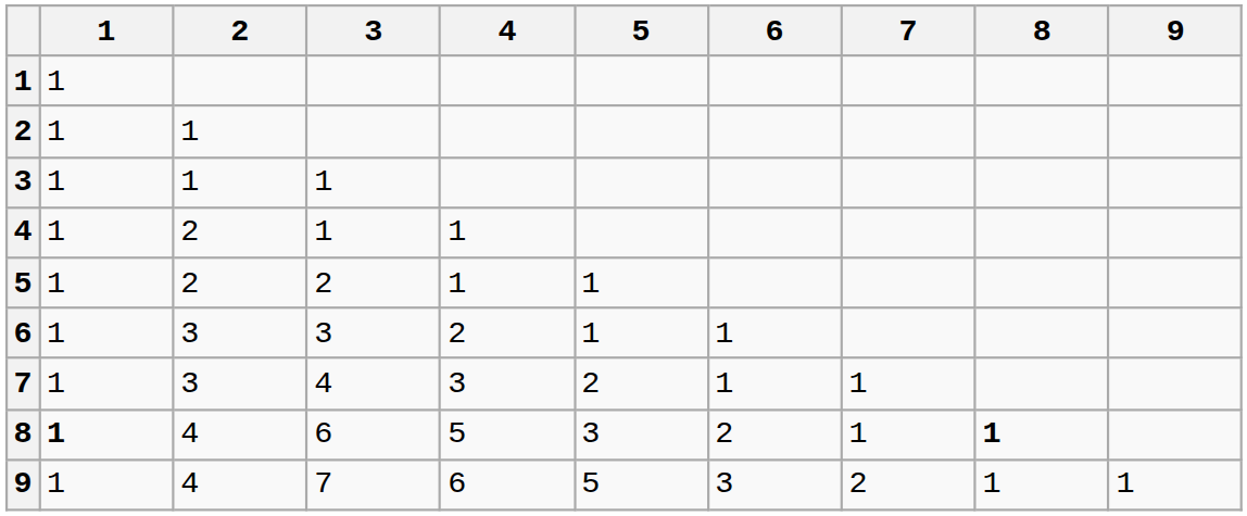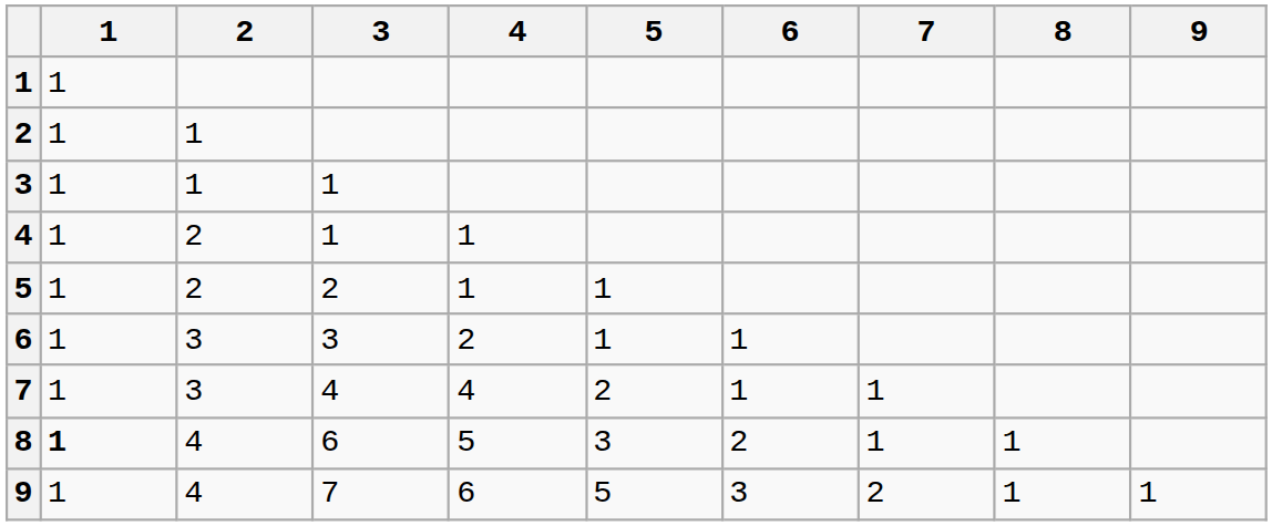row 8 | 4: 3 -> 4
row 9 | 8: bold -> normal
